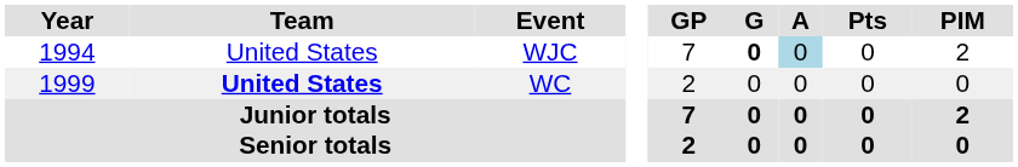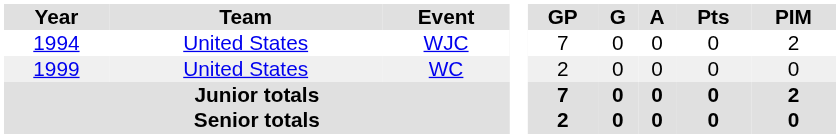WJC | G: bold -> normal
WJC | A: lightblue background -> no background
WC | Team: bold -> normal
